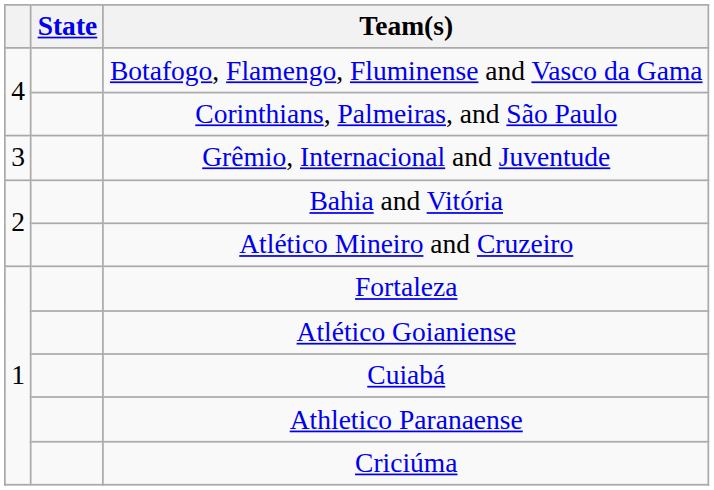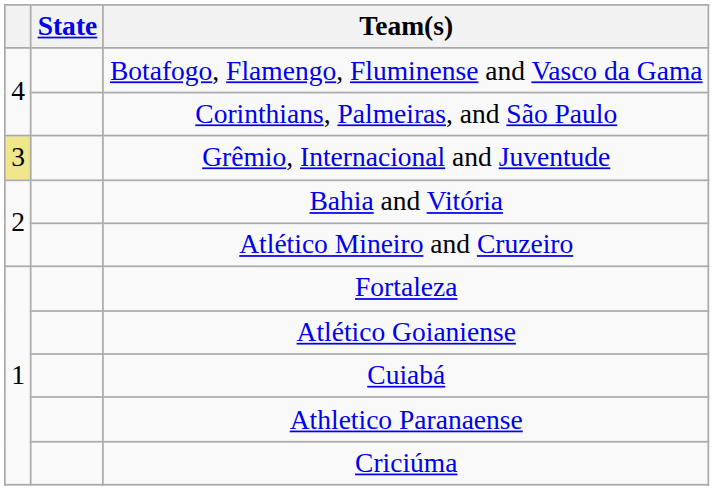Grêmio, Internacional and Juventude | column 1: no background -> khaki background
